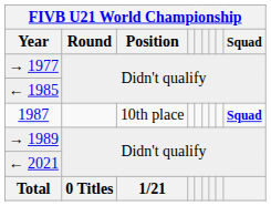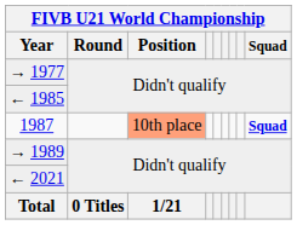1987 | FIVB U21 World Championship / Position: no background -> lightsalmon background
